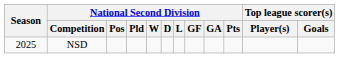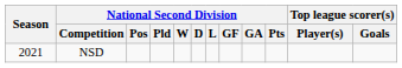NSD | Season: 2025 -> 2021
